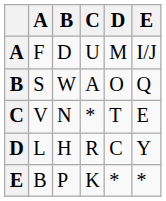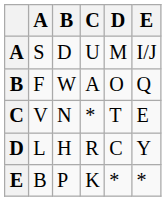row 2 | A: F -> S
row 3 | A: S -> F
